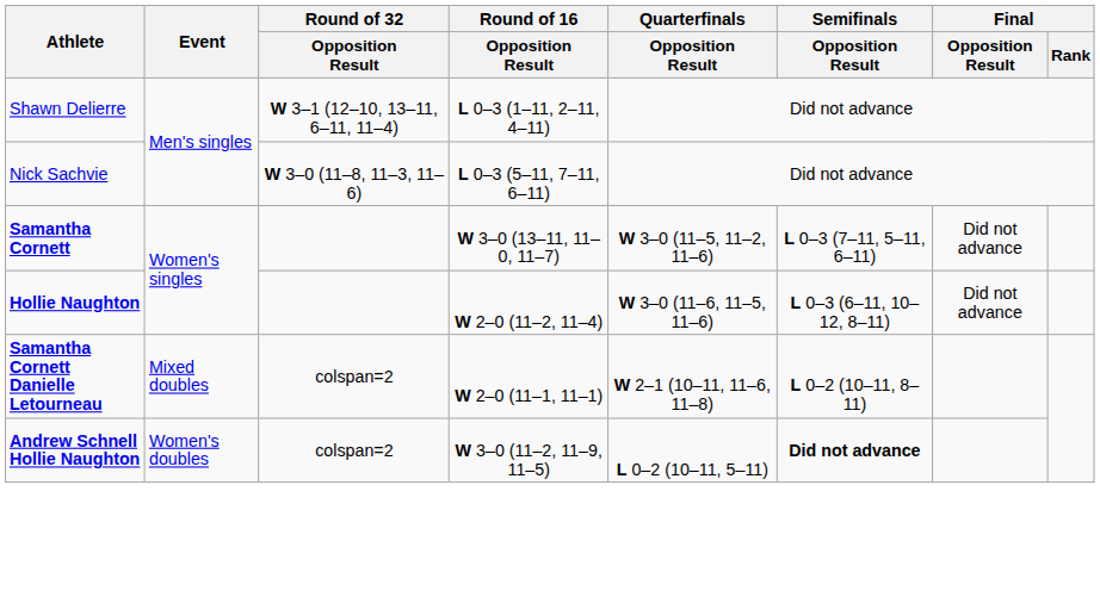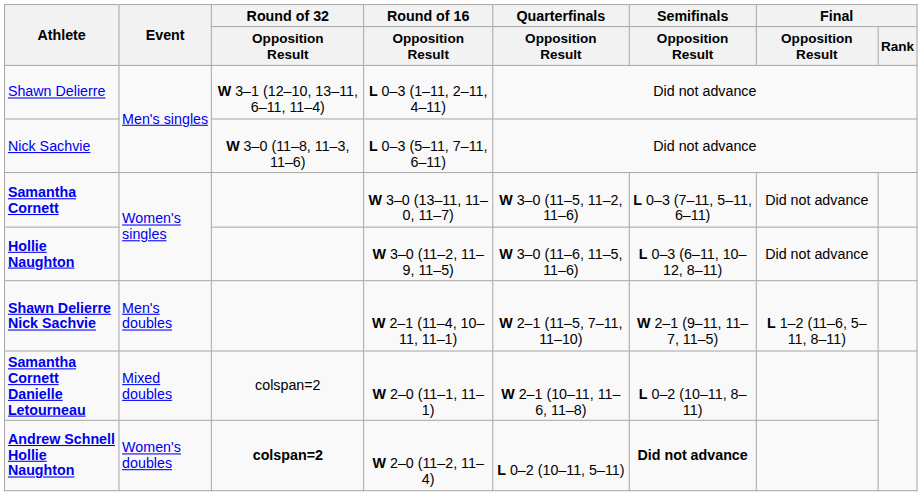Hollie Naughton | Round of 16 / Opposition Result: W 2–0 (11–2, 11–4) -> W 3–0 (11–2, 11–9, 11–5)
+ row: Shawn Delierre Nick Sachvie | Men's doubles | W 2–1 (11–4, 10–11, 11–1) | W 2–1 (11–5, 7–11, 11–10) | W 2–1 (9–11, 11–7, 11–5) | L 1–2 (11–6, 5–11, 8–11)
Andrew Schnell Hollie Naughton | Round of 32 / Opposition Result: normal -> bold
Andrew Schnell Hollie Naughton | Round of 16 / Opposition Result: W 3–0 (11–2, 11–9, 11–5) -> W 2–0 (11–2, 11–4)
